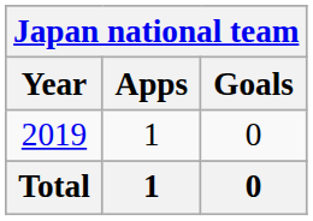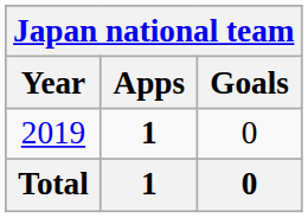2019 | Apps: normal -> bold
